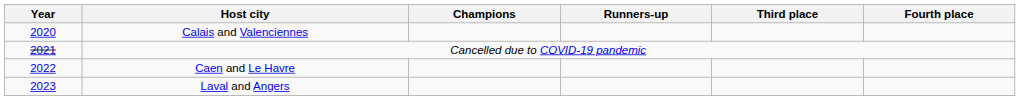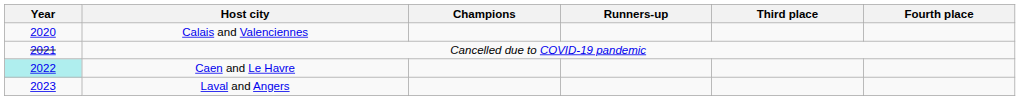Caen and Le Havre | Year: no background -> paleturquoise background
